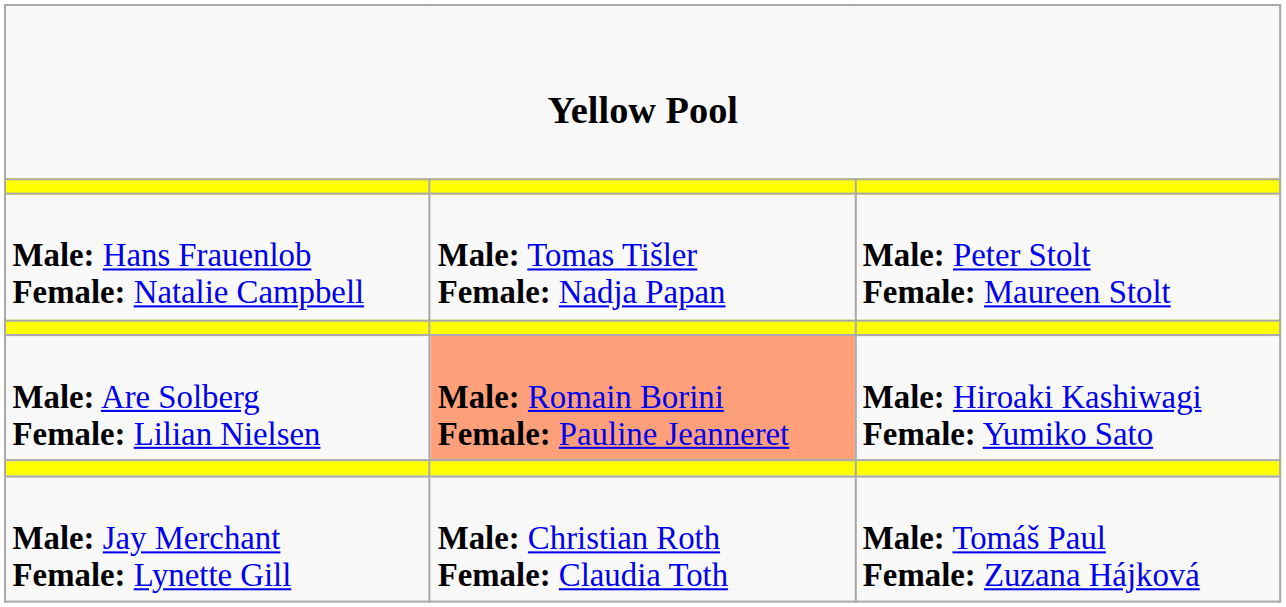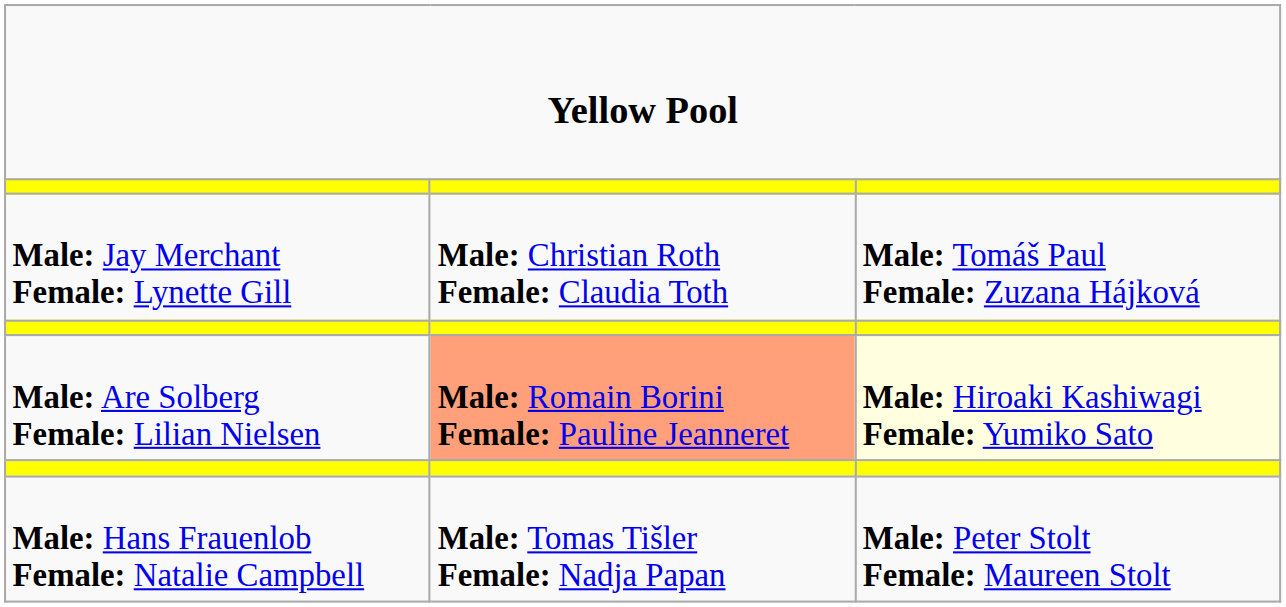rows swapped: Male: Jay Merchant Female: Lynette Gill <-> Male: Hans Frauenlob Female: Natalie Campbell
Male: Are Solberg Female: Lilian Nielsen | column 3: no background -> lightyellow background
